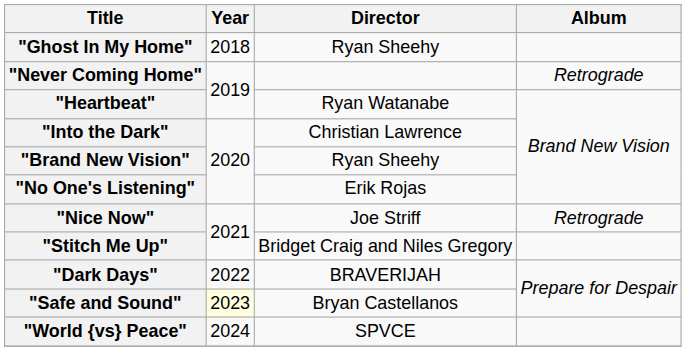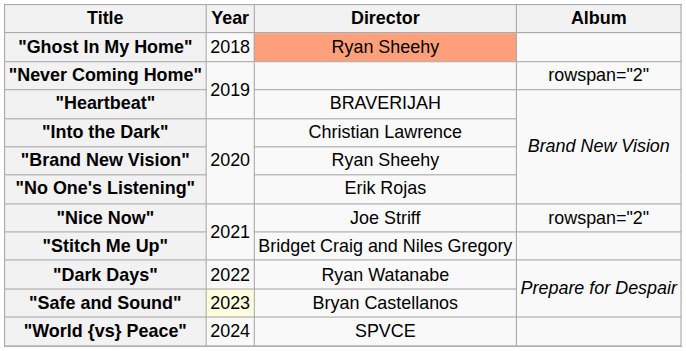"Ghost In My Home" | Director: no background -> lightsalmon background
"Never Coming Home" | Album: Retrograde -> rowspan="2"
"Heartbeat" | Director: Ryan Watanabe -> BRAVERIJAH
"Nice Now" | Album: Retrograde -> rowspan="2"
"Dark Days" | Director: BRAVERIJAH -> Ryan Watanabe
